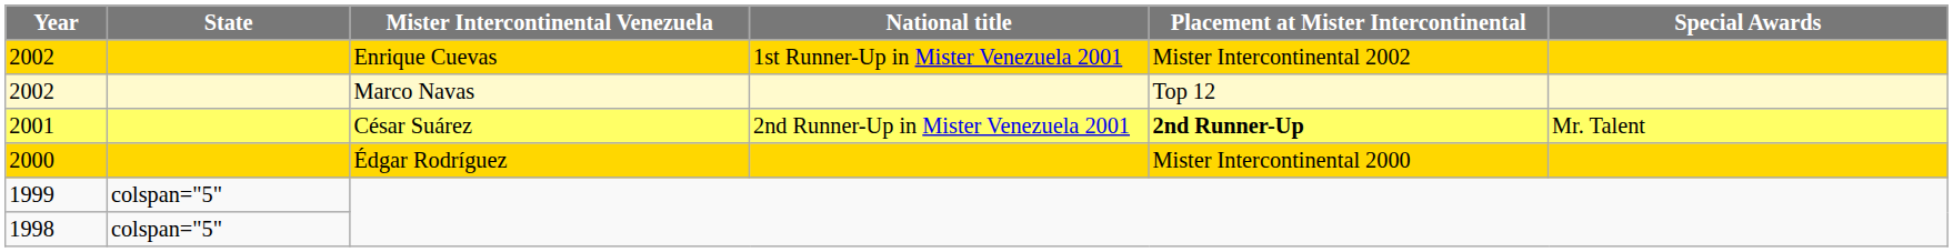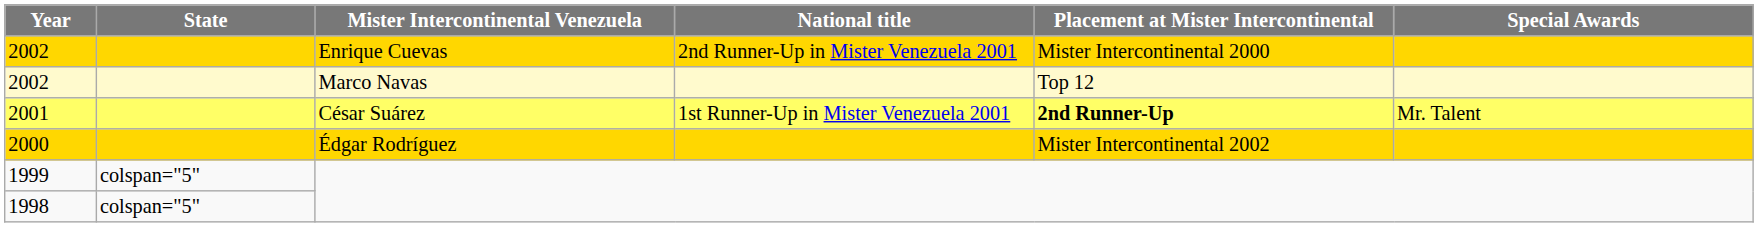2002 / Enrique Cuevas | National title: 1st Runner-Up in Mister Venezuela 2001 -> 2nd Runner-Up in Mister Venezuela 2001
2002 / Enrique Cuevas | Placement at Mister Intercontinental: Mister Intercontinental 2002 -> Mister Intercontinental 2000
2001 | National title: 2nd Runner-Up in Mister Venezuela 2001 -> 1st Runner-Up in Mister Venezuela 2001
2000 | Placement at Mister Intercontinental: Mister Intercontinental 2000 -> Mister Intercontinental 2002
